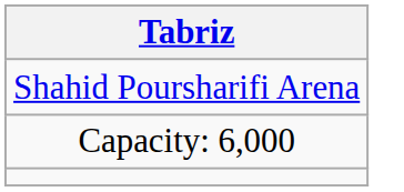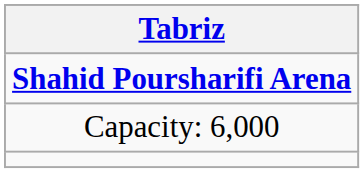row 2 | column 1: normal -> bold
